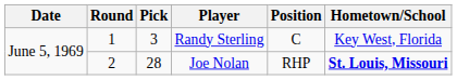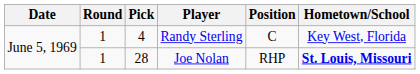Randy Sterling | Pick: 3 -> 4
Joe Nolan | Round: 2 -> 1
